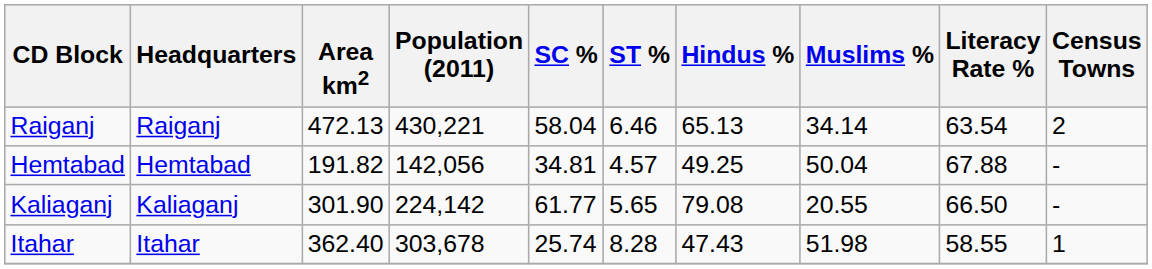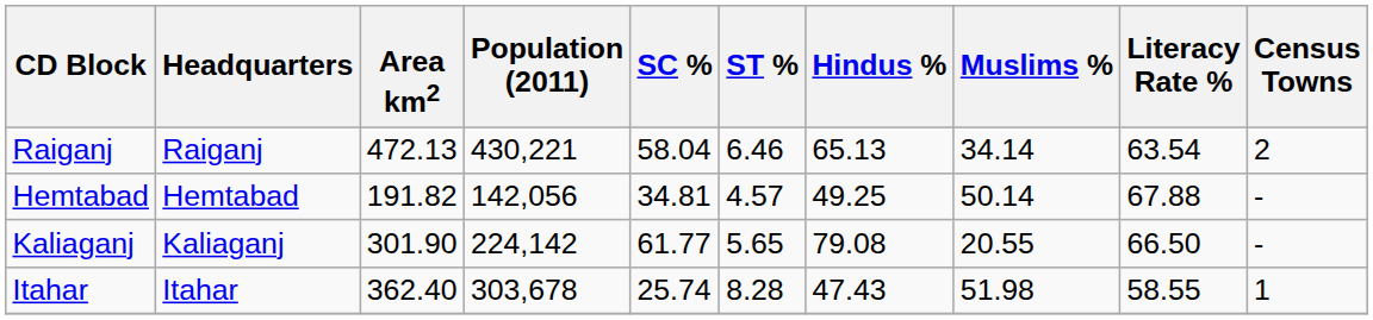row 3 | Muslims %: 50.04 -> 50.14
